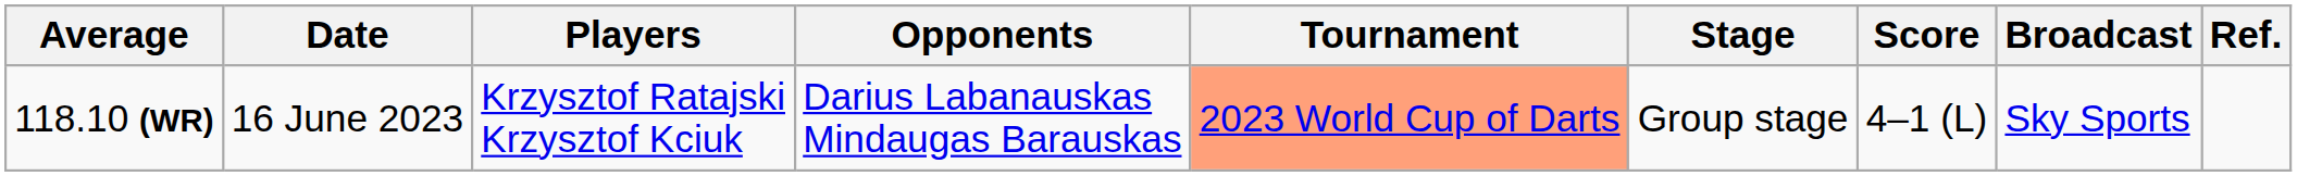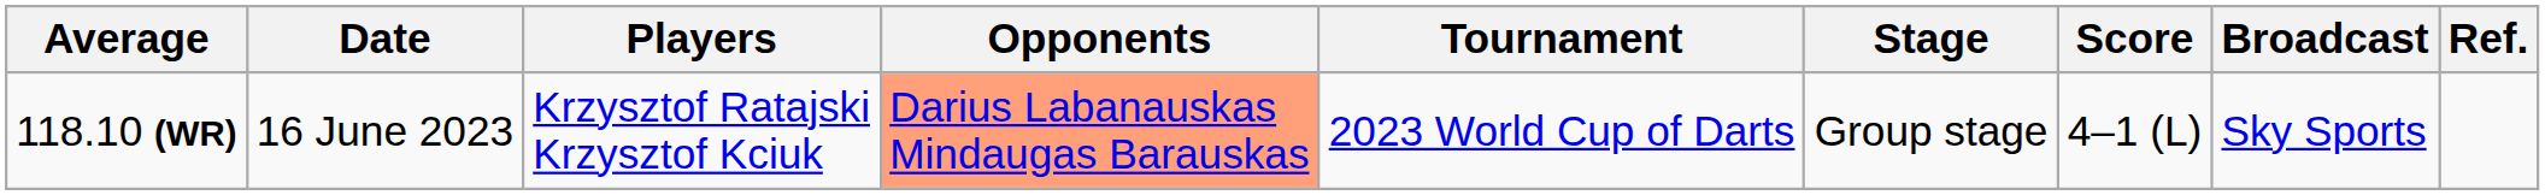118.10 (WR) | Opponents: no background -> lightsalmon background
118.10 (WR) | Tournament: lightsalmon background -> no background
